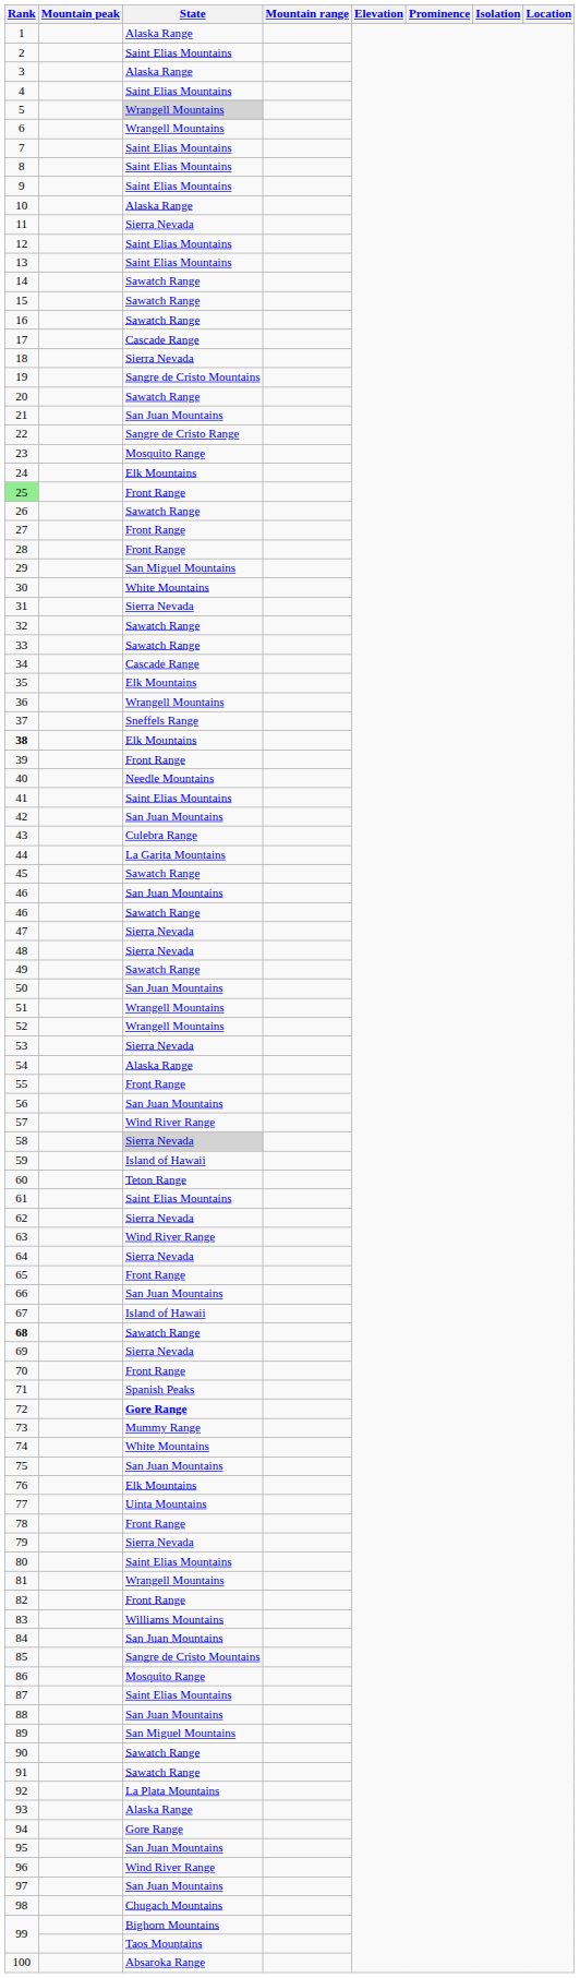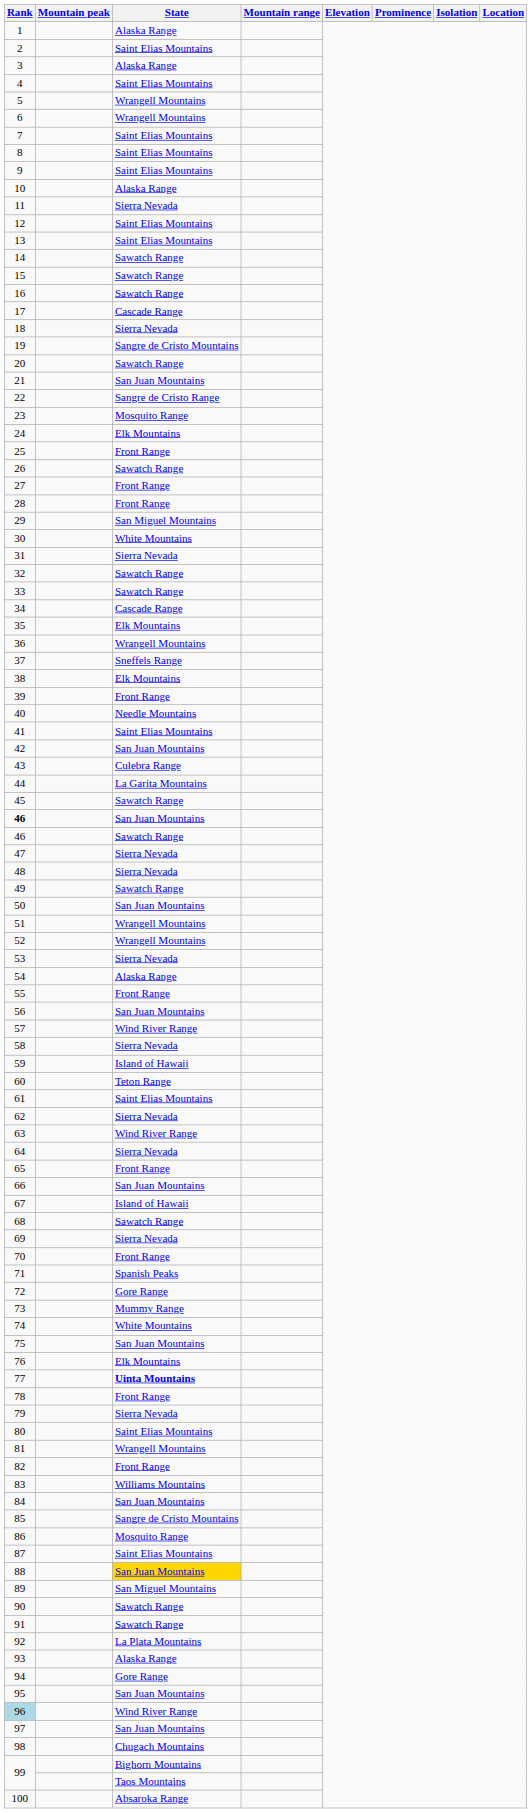5 | State: lightgrey background -> no background
25 | Rank: lightgreen background -> no background
38 | Rank: bold -> normal
46 / San Juan Mountains | Rank: normal -> bold
58 | State: lightgrey background -> no background
68 | Rank: bold -> normal
72 | State: bold -> normal
77 | State: normal -> bold
88 | State: no background -> gold background
96 | Rank: no background -> lightblue background
